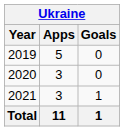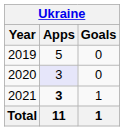2020 | Apps: no background -> lavender background
2021 | Apps: normal -> bold
